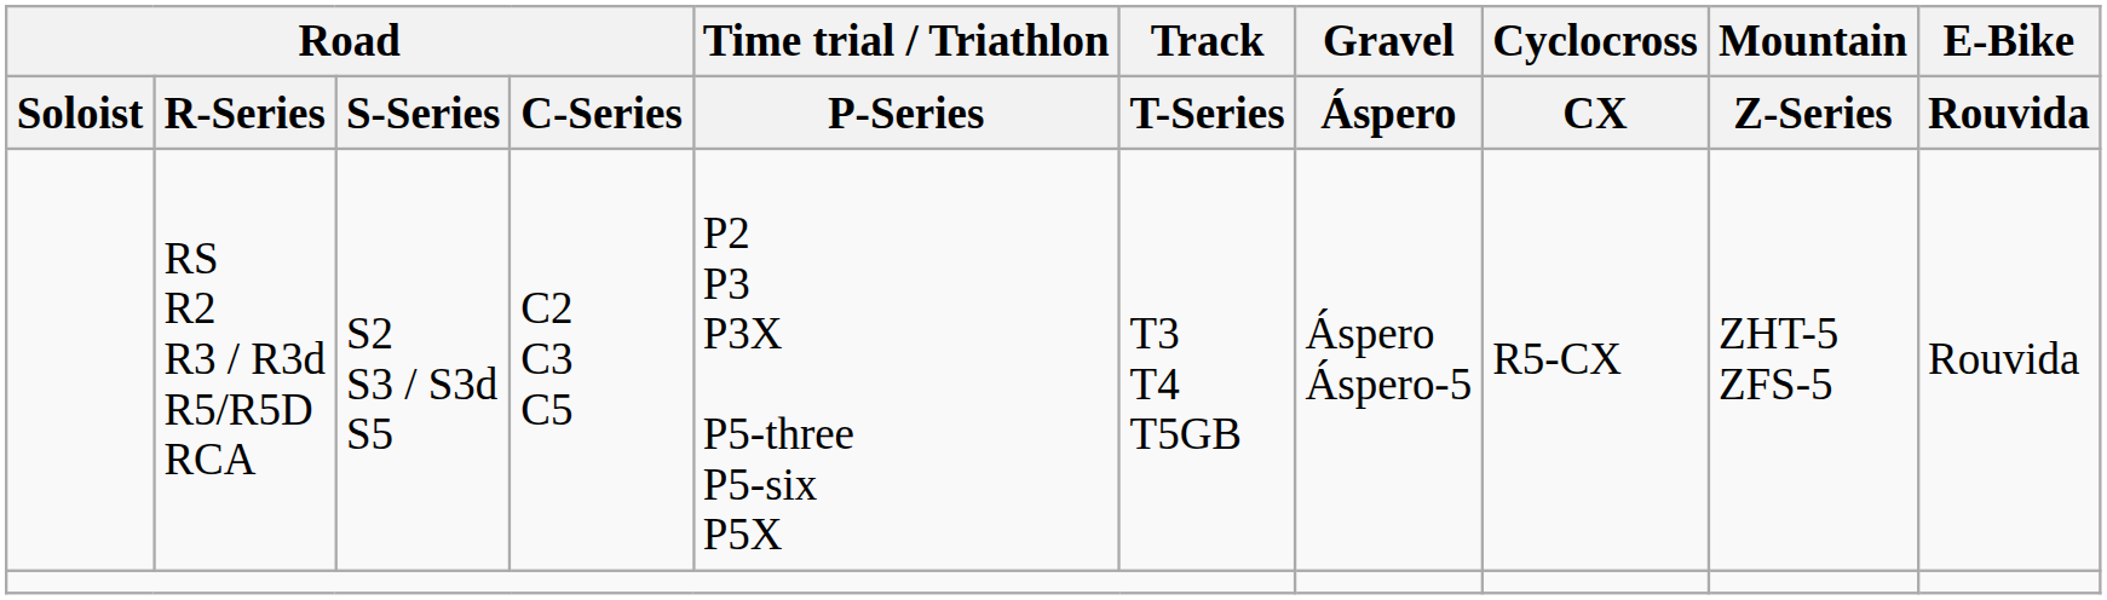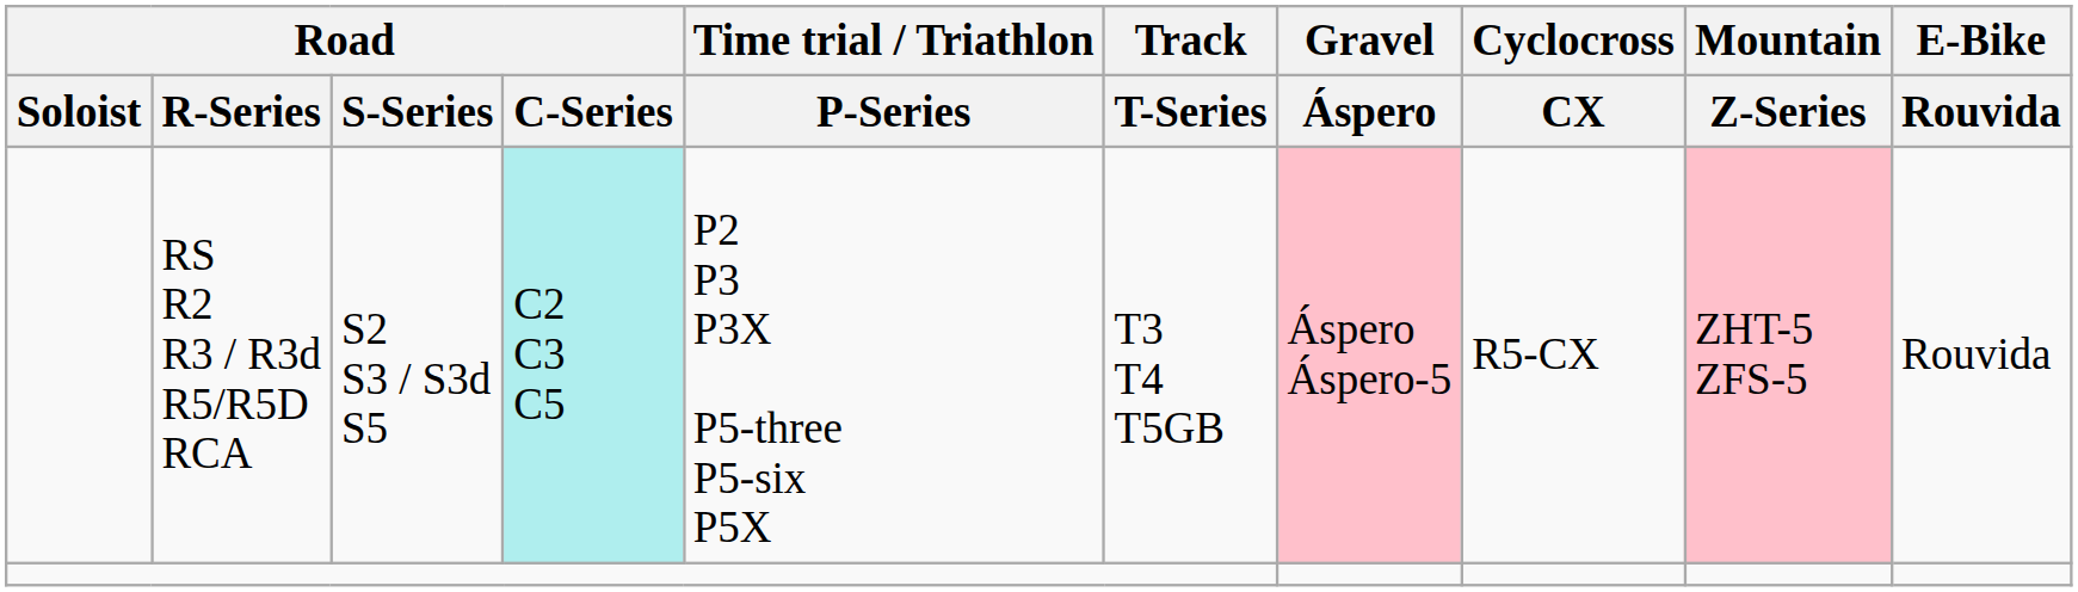RS R2 R3 / R3d R5/R5D RCA | Road / C-Series: no background -> paleturquoise background
RS R2 R3 / R3d R5/R5D RCA | Gravel / Áspero: no background -> pink background
RS R2 R3 / R3d R5/R5D RCA | Mountain / Z-Series: no background -> pink background
